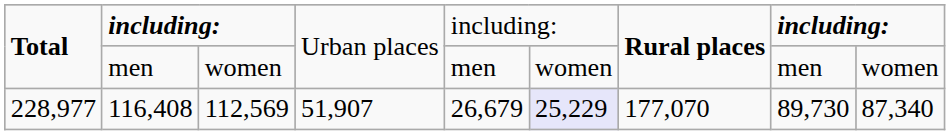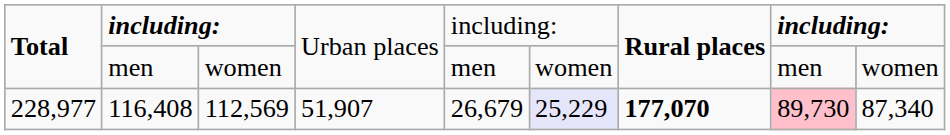228,977 | column 7: normal -> bold
228,977 | column 8: no background -> pink background
